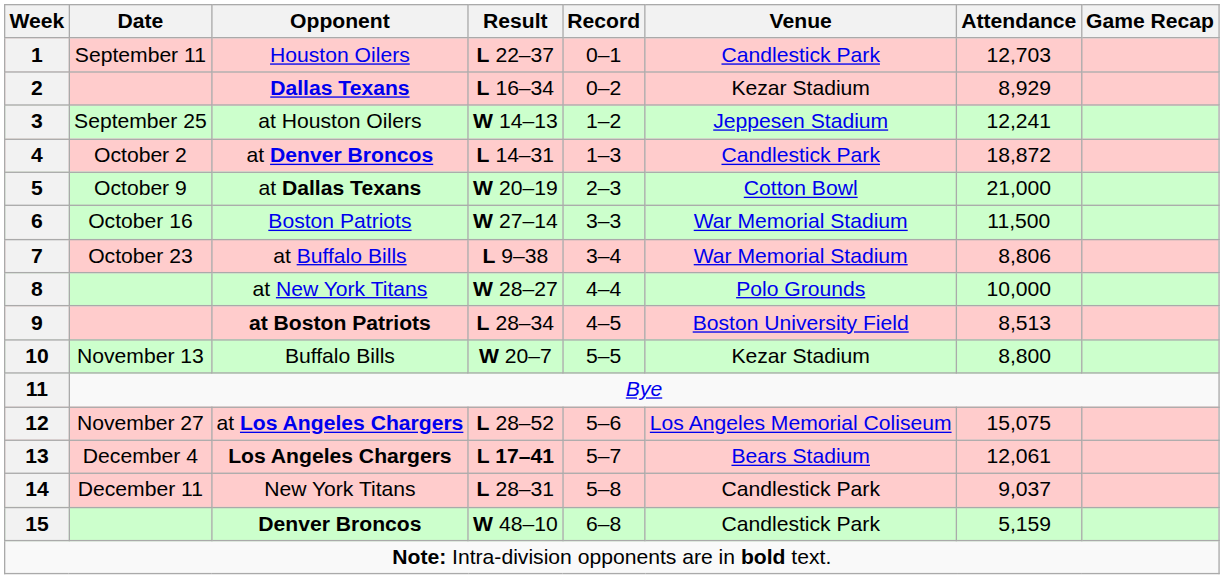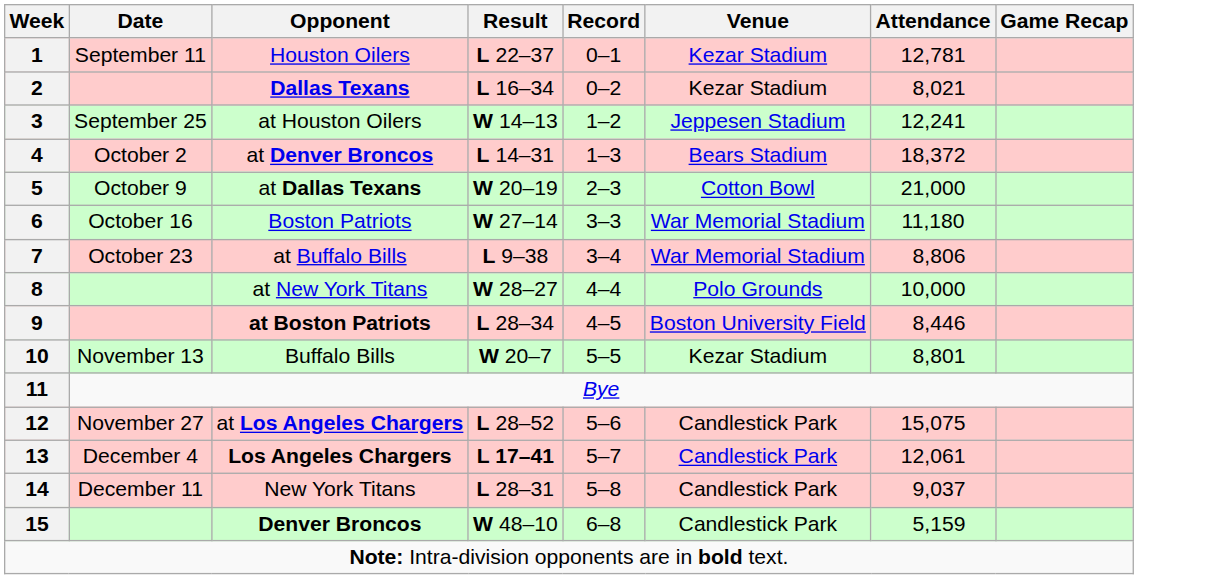1 | Venue: Candlestick Park -> Kezar Stadium
1 | Attendance: 12,703 -> 12,781
2 | Attendance: 8,929 -> 8,021
4 | Venue: Candlestick Park -> Bears Stadium
4 | Attendance: 18,872 -> 18,372
6 | Attendance: 11,500 -> 11,180
9 | Attendance: 8,513 -> 8,446
10 | Attendance: 8,800 -> 8,801
12 | Venue: Los Angeles Memorial Coliseum -> Candlestick Park
13 | Venue: Bears Stadium -> Candlestick Park
